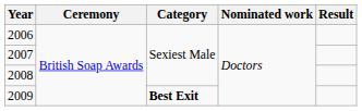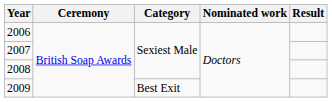2009 | Category: bold -> normal
